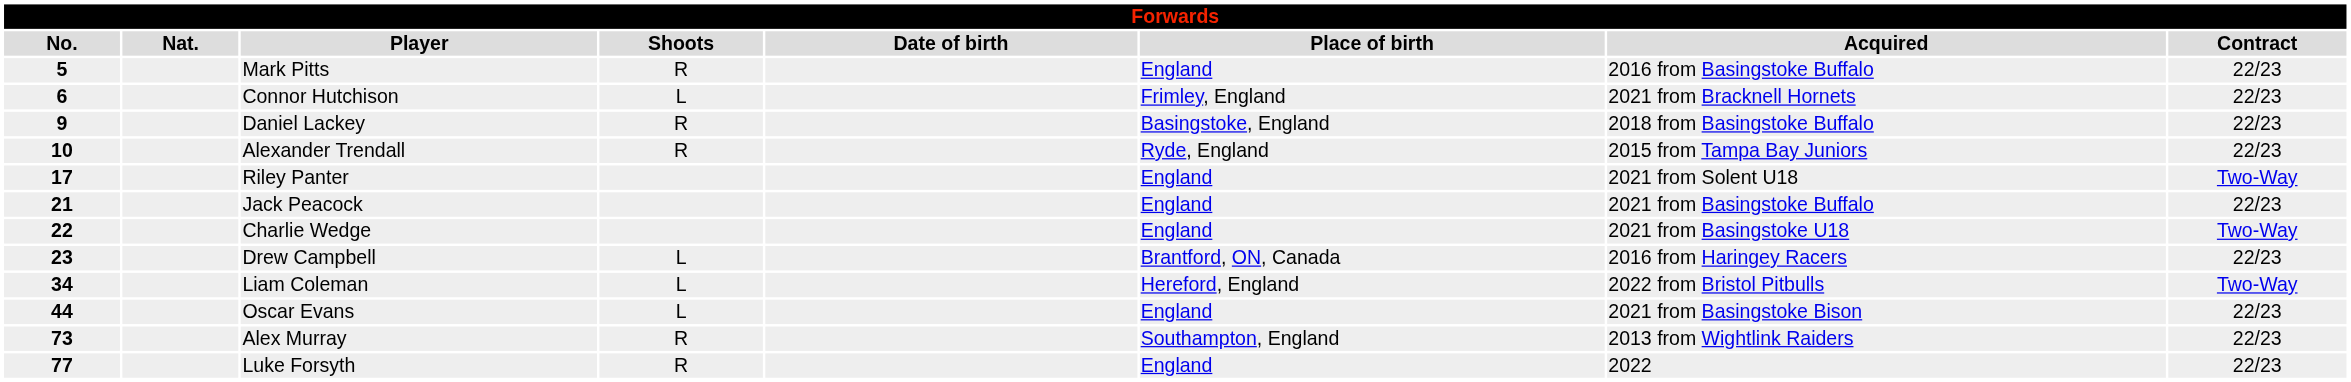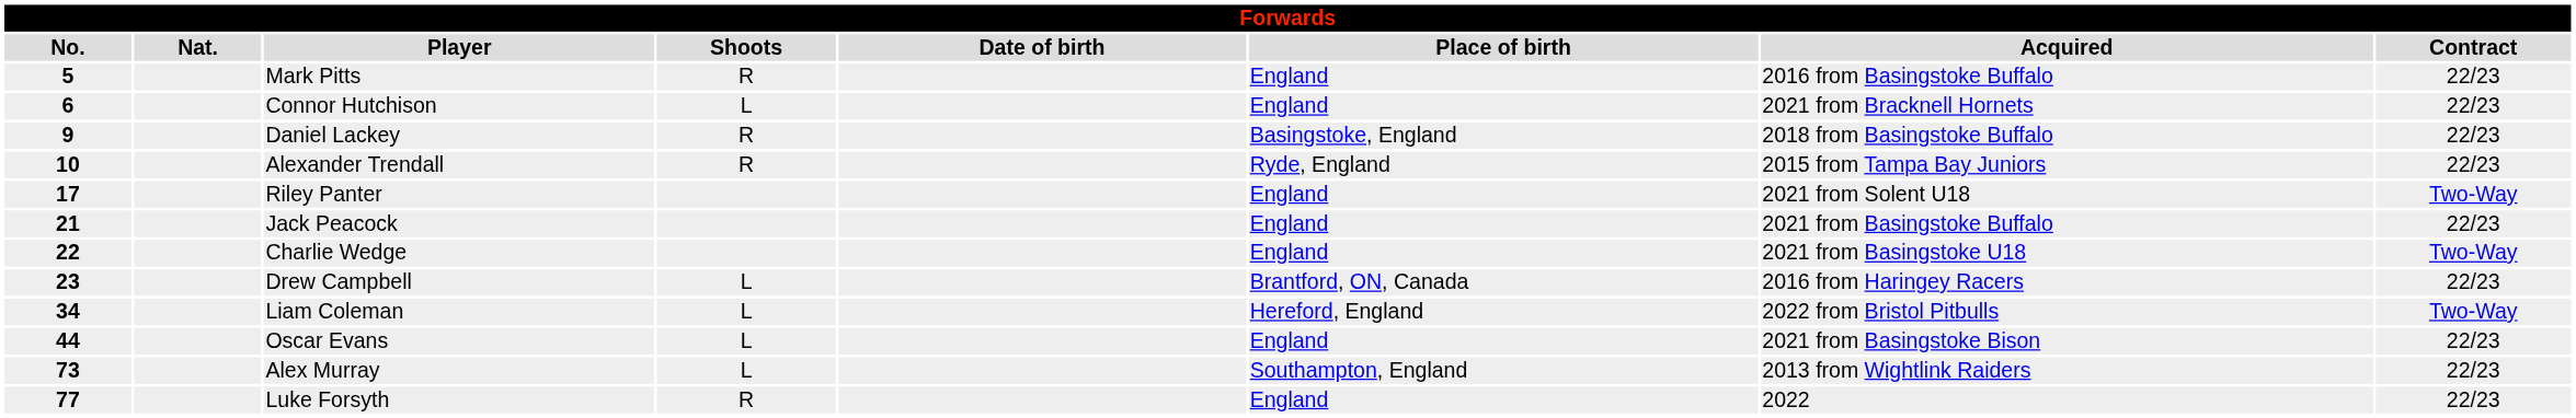Connor Hutchison | Place of birth: Frimley, England -> England
Alex Murray | Shoots: R -> L
